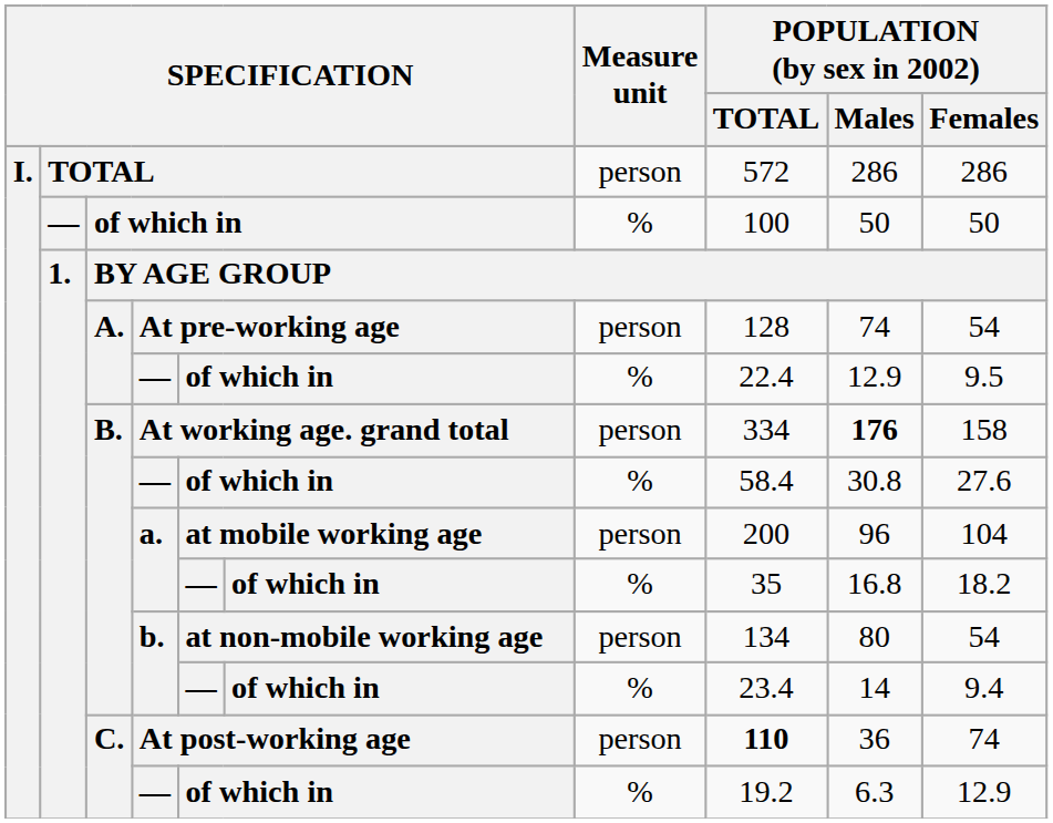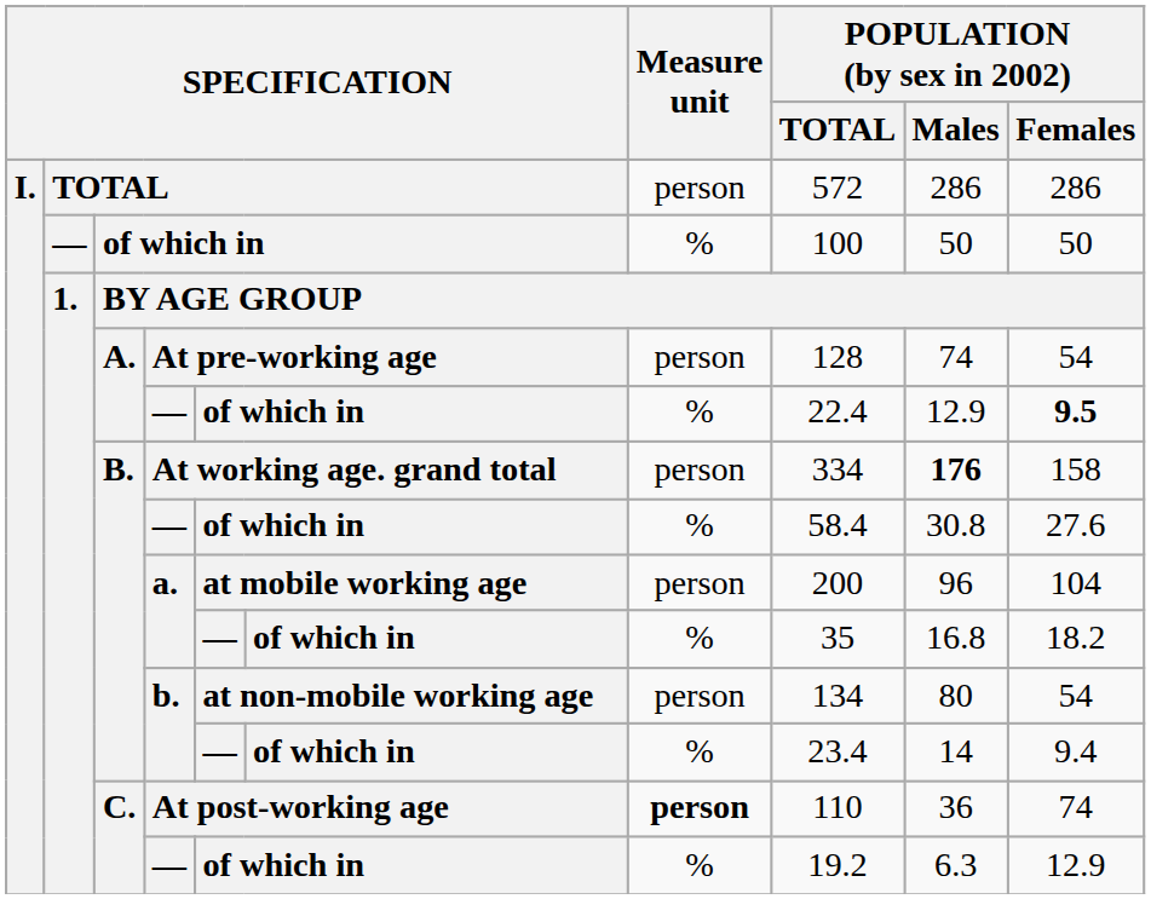A. / — | POPULATION (by sex in 2002) / Females: normal -> bold
At post-working age | Measure unit: normal -> bold
At post-working age | POPULATION (by sex in 2002) / TOTAL: bold -> normal
